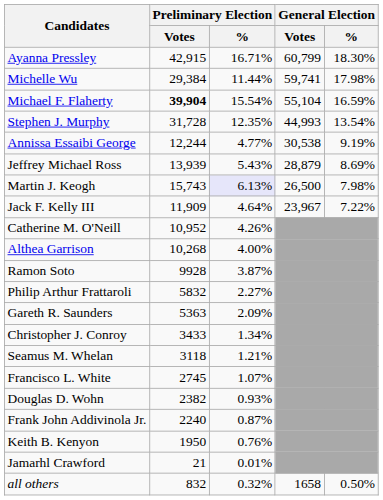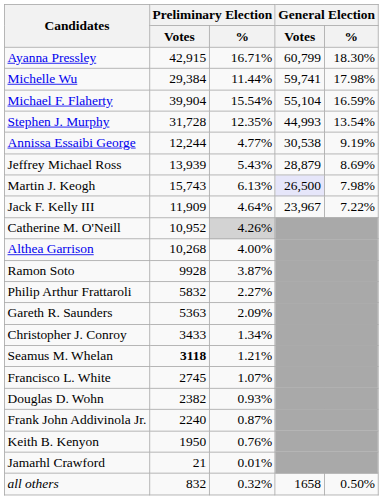Michael F. Flaherty | Preliminary Election / Votes: bold -> normal
Martin J. Keogh | Preliminary Election / %: lavender background -> no background
Martin J. Keogh | General Election / Votes: no background -> lavender background
Catherine M. O'Neill | Preliminary Election / %: no background -> lightgrey background
Seamus M. Whelan | Preliminary Election / Votes: normal -> bold
